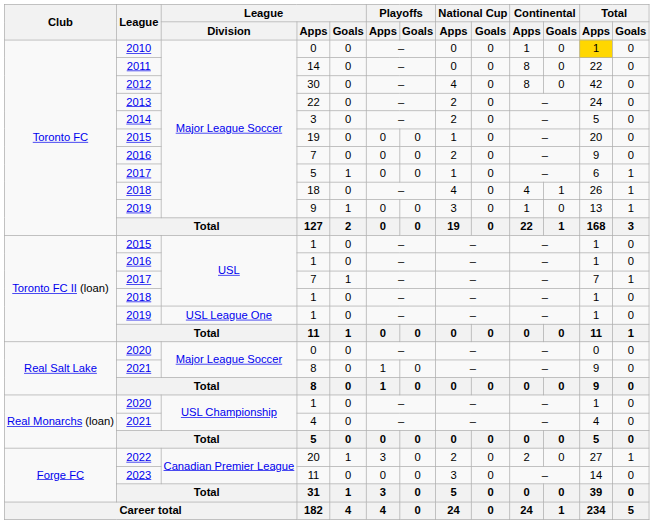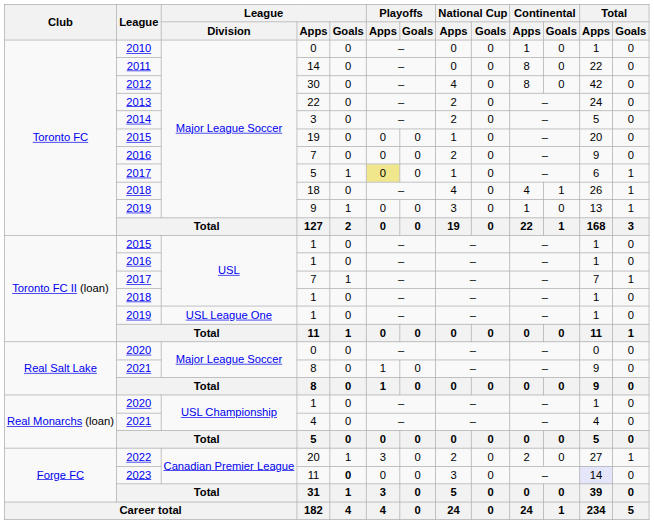2010 / 0 | Total / Apps: gold background -> no background
2017 / 5 | Playoffs / Apps: no background -> khaki background
2023 / 11 | League / Goals: normal -> bold
2023 / 11 | Total / Apps: no background -> lavender background
